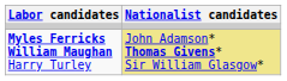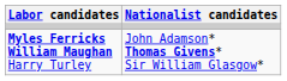Myles Ferricks William Maughan Harry Turley | Nationalist candidates: khaki background -> no background
